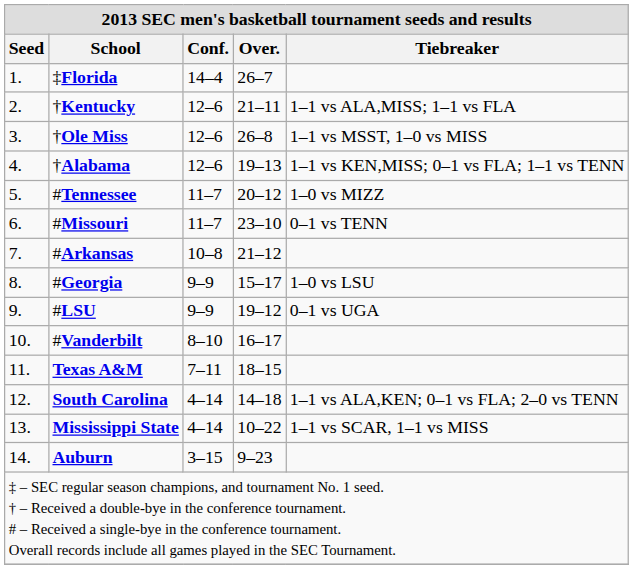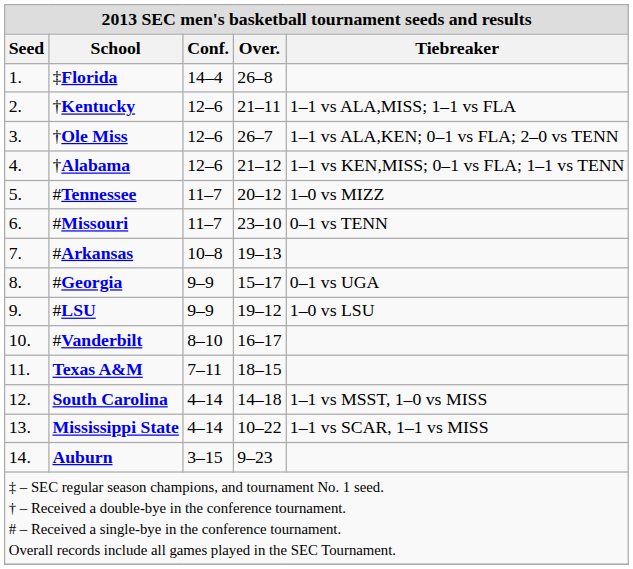‡Florida | Over.: 26–7 -> 26–8
†Ole Miss | Over.: 26–8 -> 26–7
†Ole Miss | Tiebreaker: 1–1 vs MSST, 1–0 vs MISS -> 1–1 vs ALA,KEN; 0–1 vs FLA; 2–0 vs TENN
†Alabama | Over.: 19–13 -> 21–12
#Arkansas | Over.: 21–12 -> 19–13
#Georgia | Tiebreaker: 1–0 vs LSU -> 0–1 vs UGA
#LSU | Tiebreaker: 0–1 vs UGA -> 1–0 vs LSU
South Carolina | Tiebreaker: 1–1 vs ALA,KEN; 0–1 vs FLA; 2–0 vs TENN -> 1–1 vs MSST, 1–0 vs MISS
